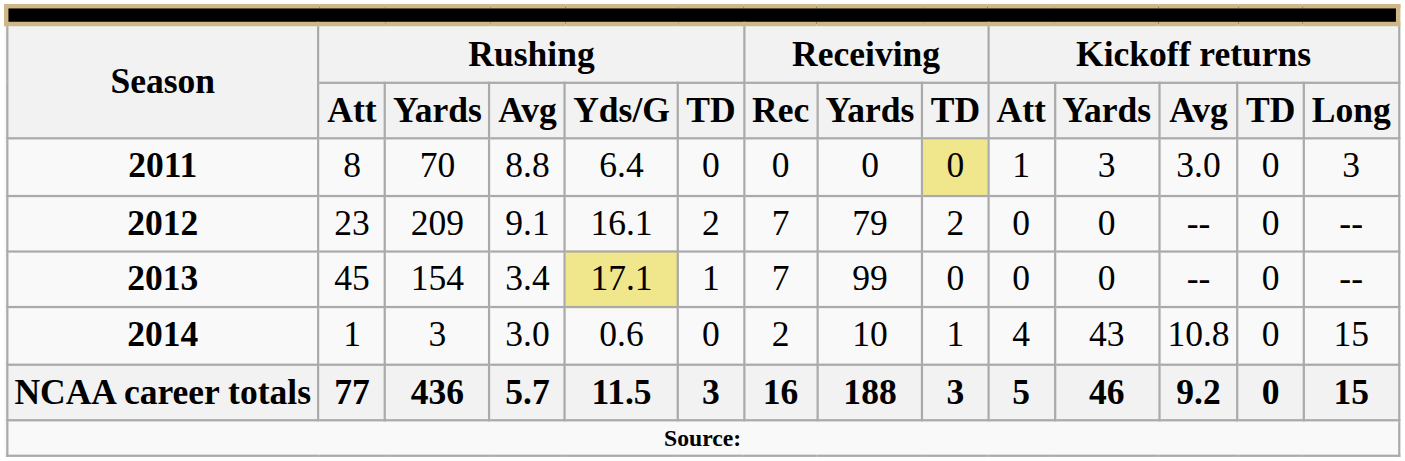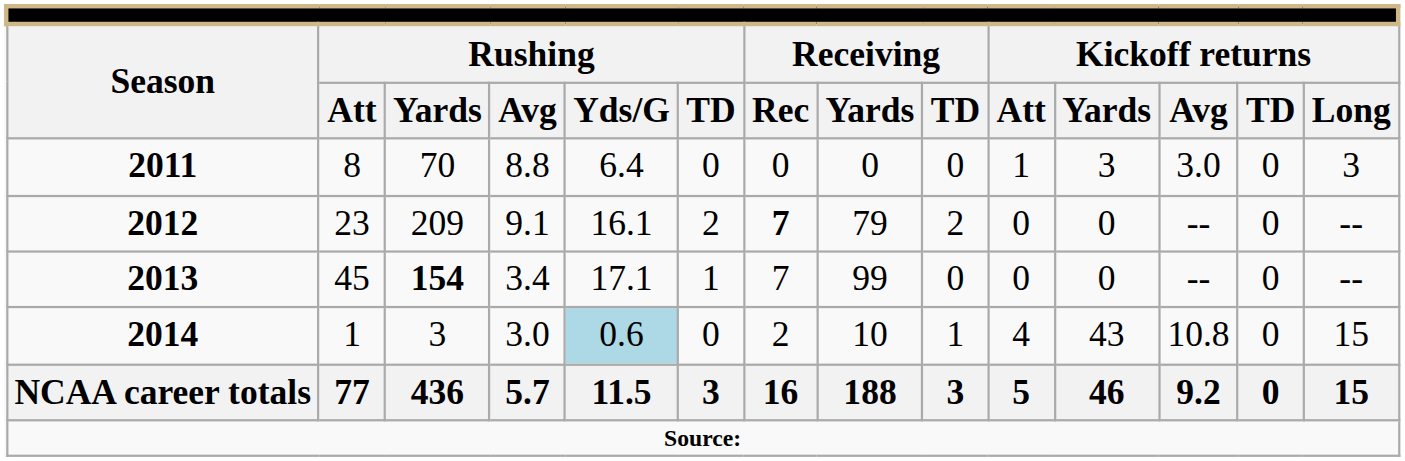2011 | column 9: khaki background -> no background
2012 | column 7: normal -> bold
2013 | column 3: normal -> bold
2013 | column 5: khaki background -> no background
2014 | column 5: no background -> lightblue background
